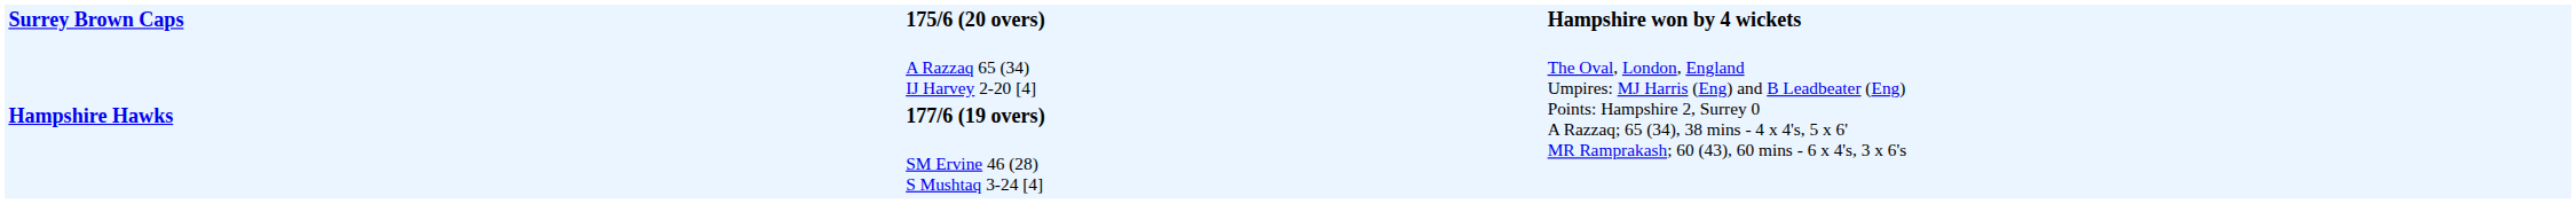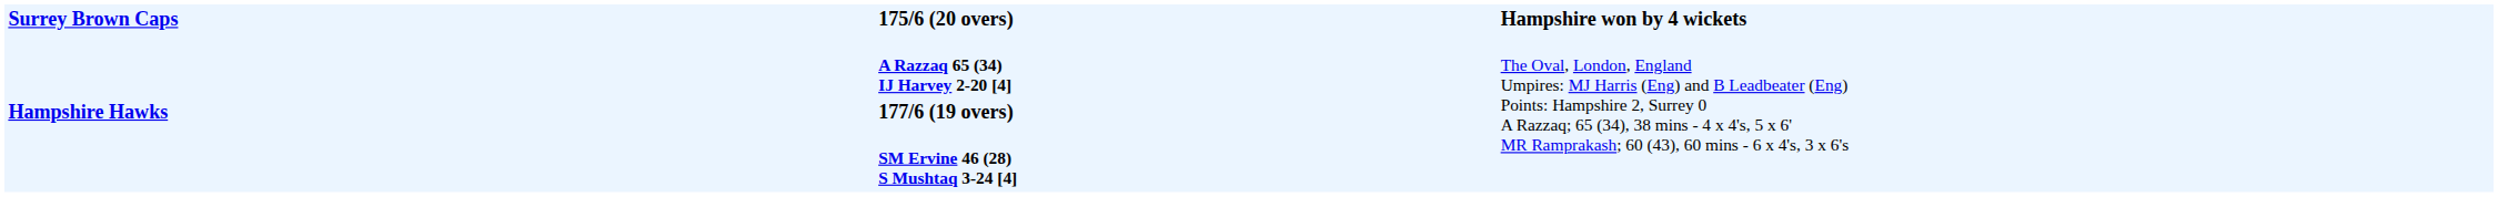A Razzaq 65 (34) IJ Harvey 2-20 [4] | 175/6 (20 overs): normal -> bold
SM Ervine 46 (28) S Mushtaq 3-24 [4] | 175/6 (20 overs): normal -> bold
